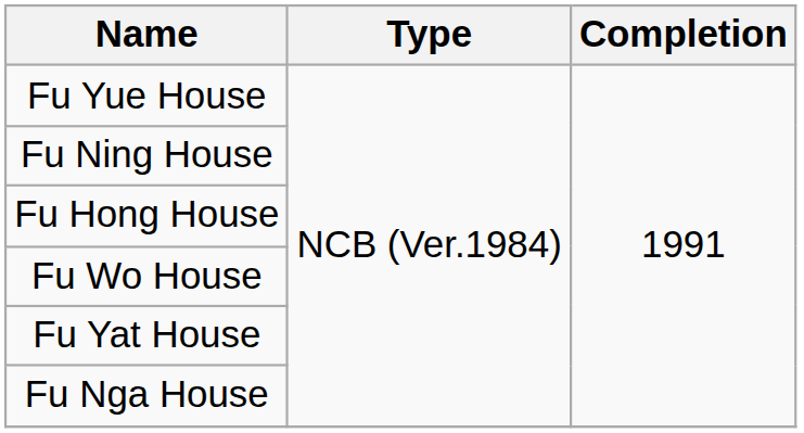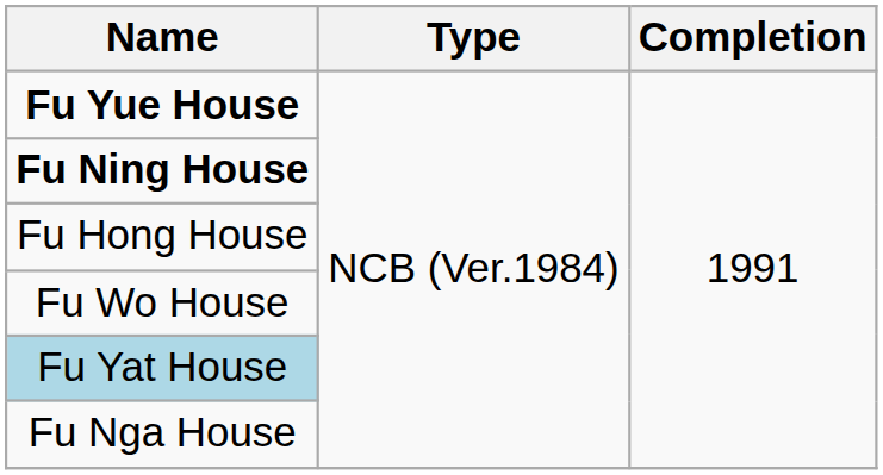Fu Yue House | Name: normal -> bold
Fu Ning House | Name: normal -> bold
Fu Yat House | Name: no background -> lightblue background
